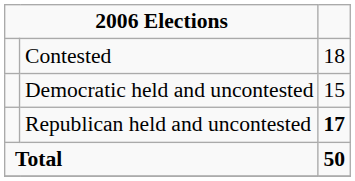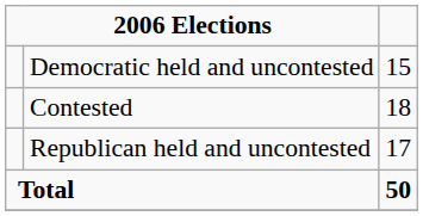rows swapped: Democratic held and uncontested <-> Contested
Republican held and uncontested | column 3: bold -> normal
